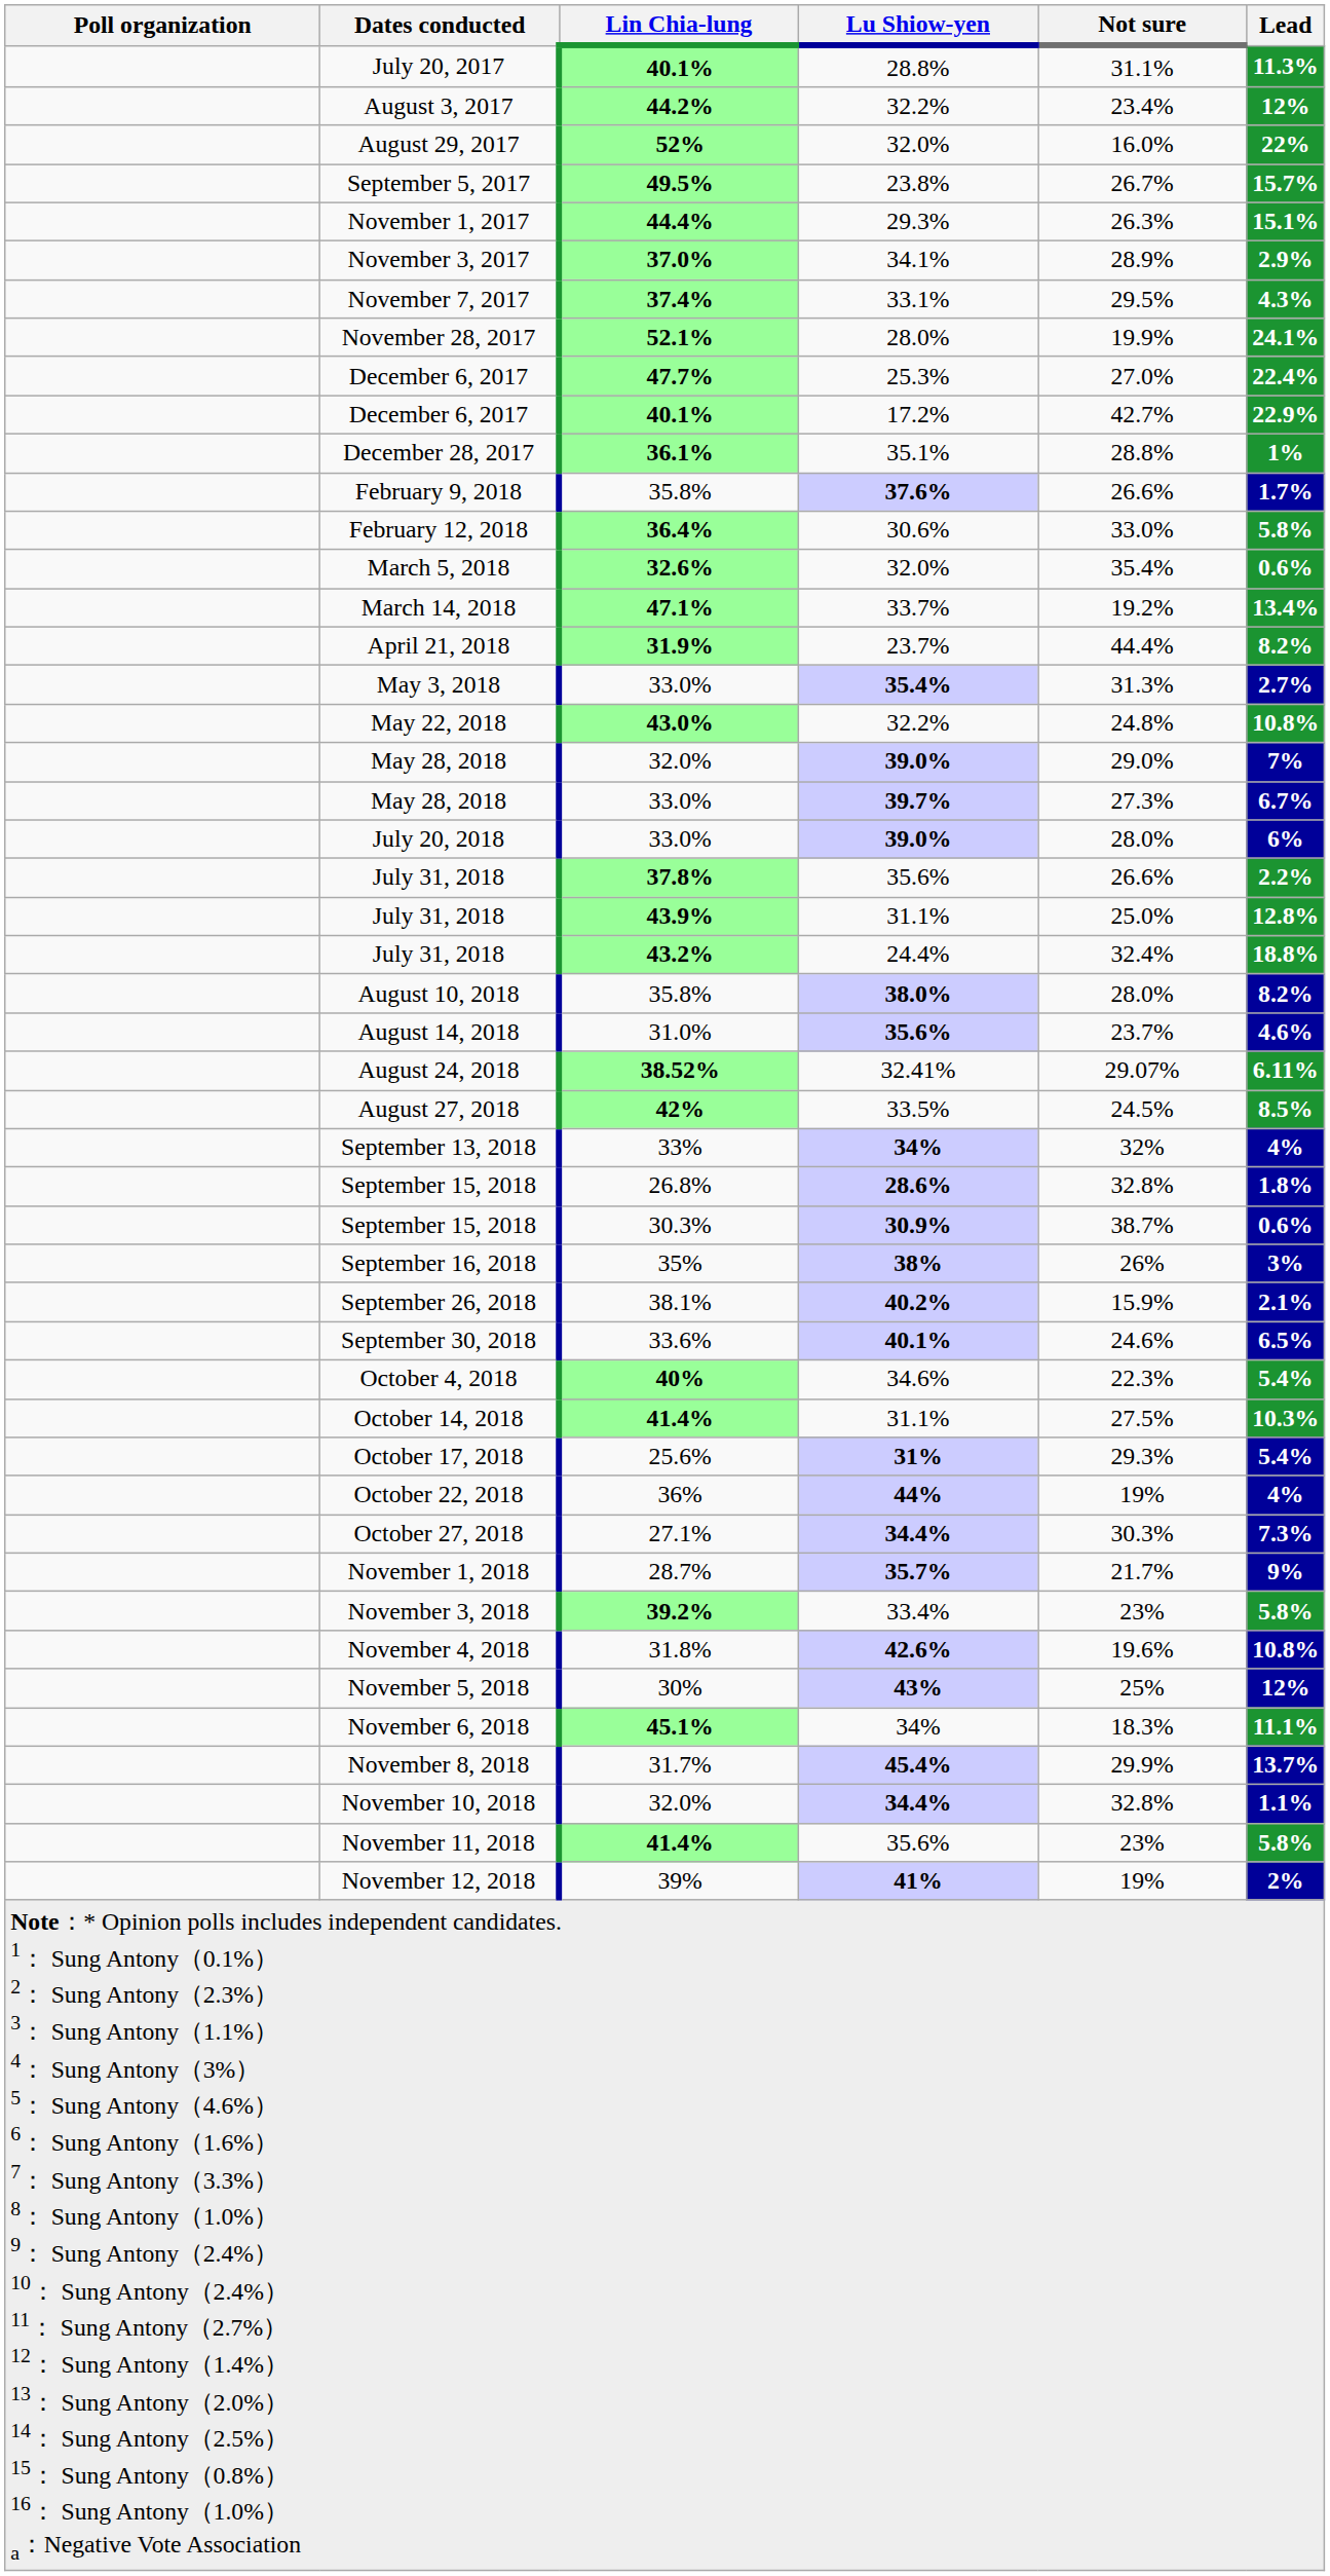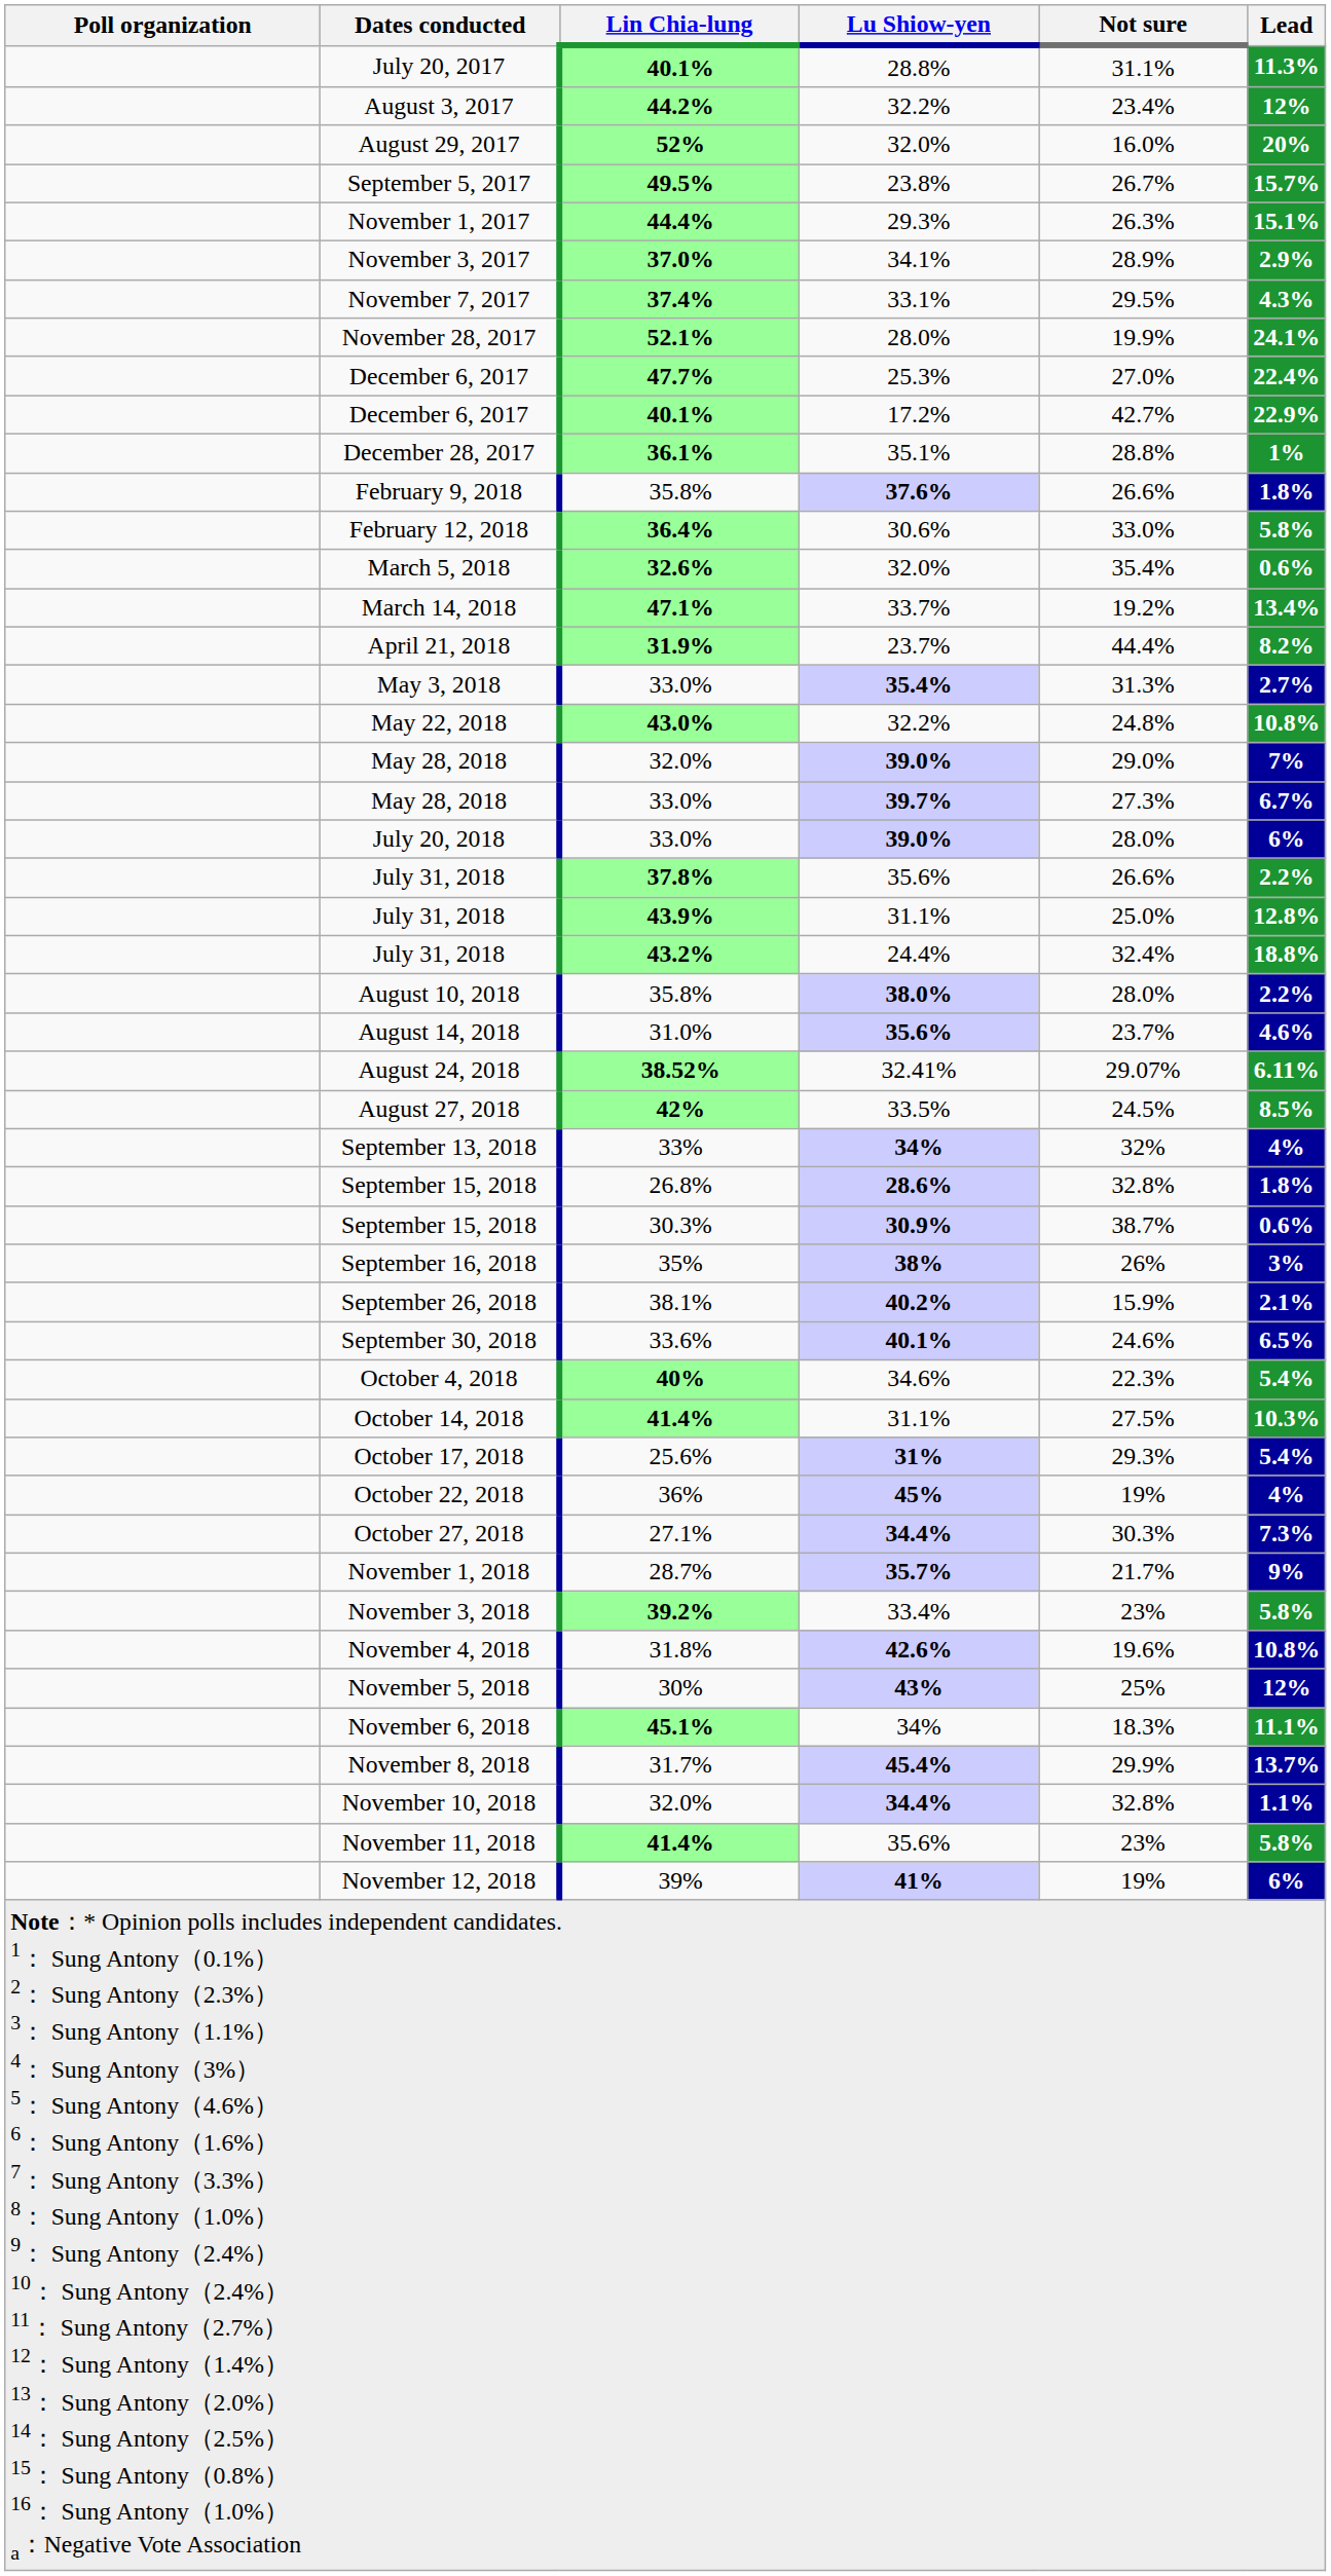August 29, 2017 | Lead: 22% -> 20%
February 9, 2018 | Lead: 1.7% -> 1.8%
August 10, 2018 | Lead: 8.2% -> 2.2%
October 22, 2018 | Lu Shiow-yen: 44% -> 45%
November 12, 2018 | Lead: 2% -> 6%
